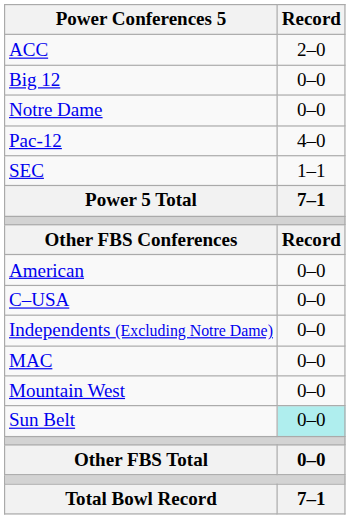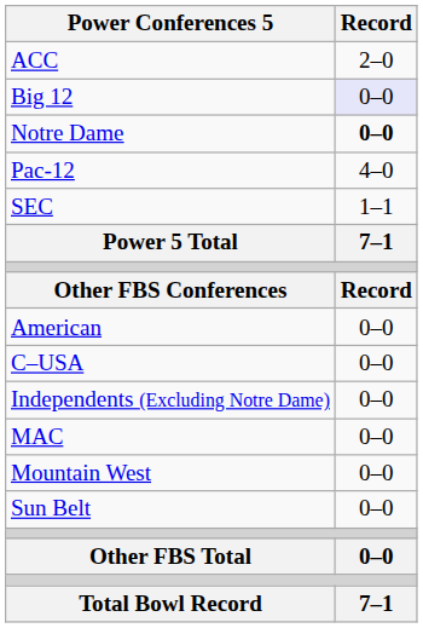Big 12 | Record: no background -> lavender background
Notre Dame | Record: normal -> bold
Sun Belt | Record: paleturquoise background -> no background
